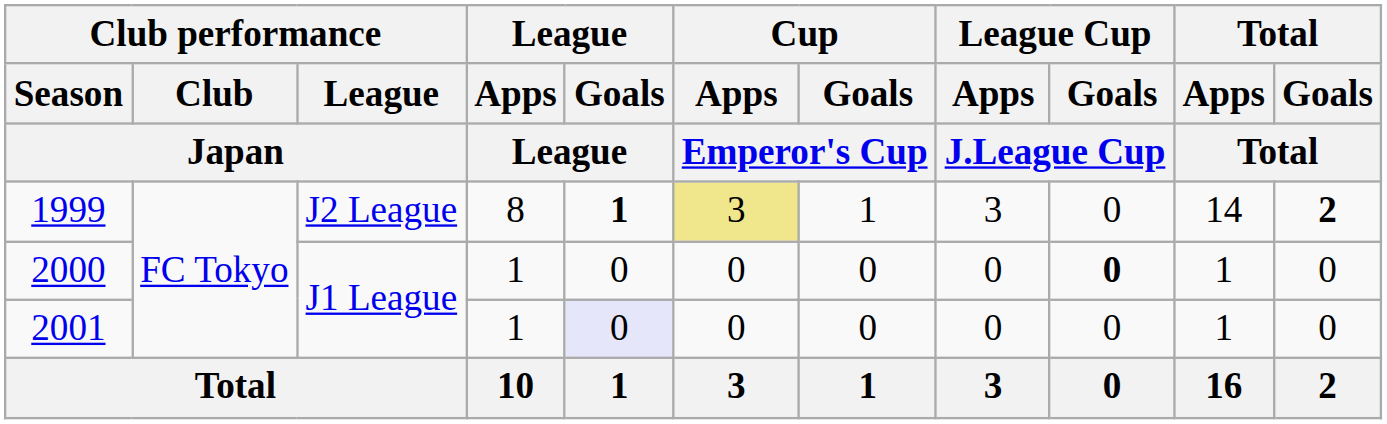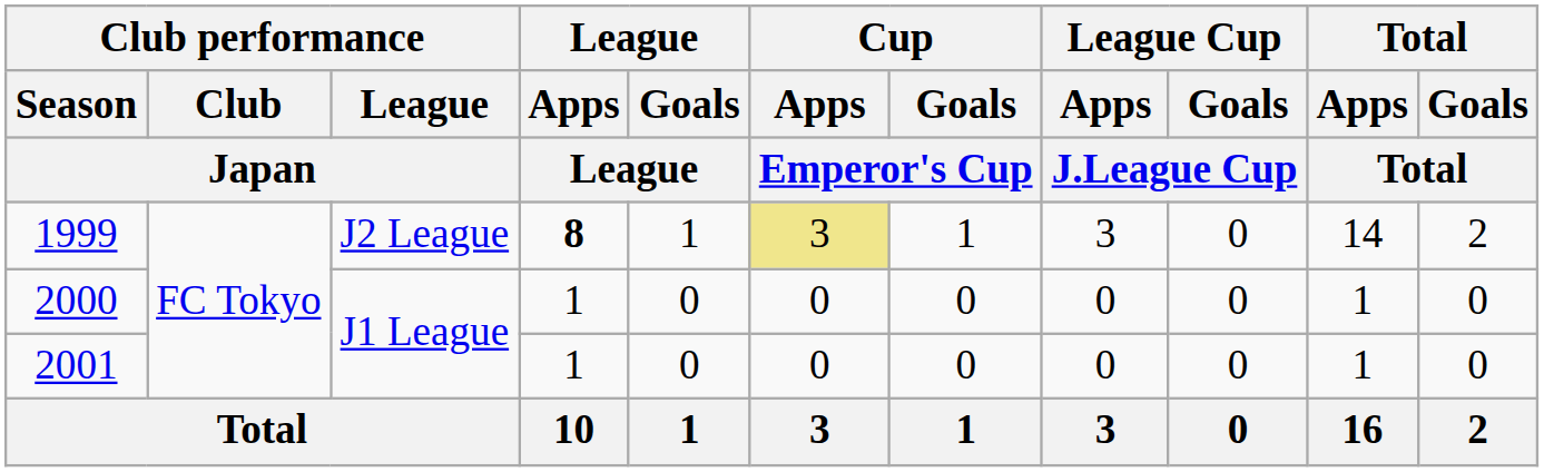1999 | League / Apps / League: normal -> bold
1999 | League / Goals / League: bold -> normal
1999 | Total / Goals / Total: bold -> normal
2000 | League Cup / Goals / J.League Cup: bold -> normal
2001 | League / Goals / League: lavender background -> no background
